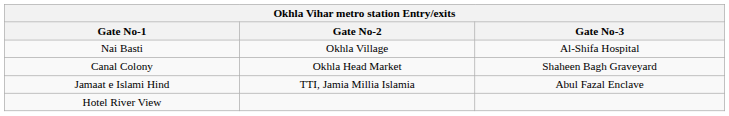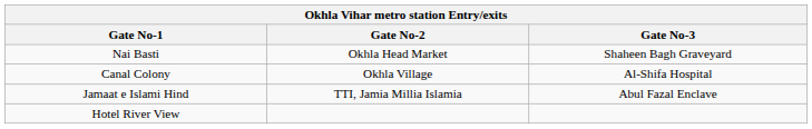Nai Basti | Gate No-2: Okhla Village -> Okhla Head Market
Nai Basti | Gate No-3: Al-Shifa Hospital -> Shaheen Bagh Graveyard
Canal Colony | Gate No-2: Okhla Head Market -> Okhla Village
Canal Colony | Gate No-3: Shaheen Bagh Graveyard -> Al-Shifa Hospital
